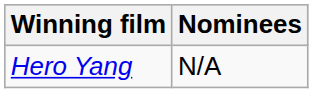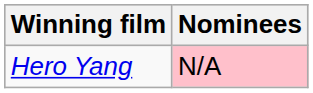Hero Yang | Nominees: no background -> pink background
